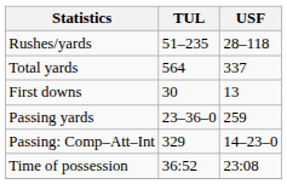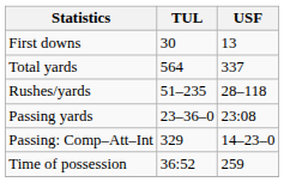rows swapped: First downs <-> Rushes/yards
Passing yards | USF: 259 -> 23:08
Time of possession | USF: 23:08 -> 259
